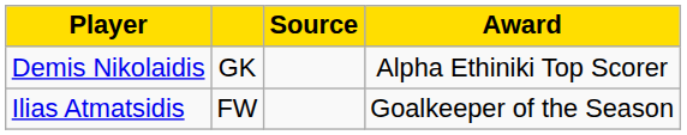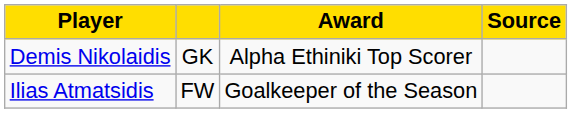columns swapped: Award <-> Source
